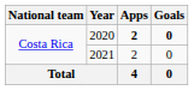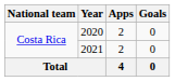2020 | Apps: bold -> normal
2020 | Goals: bold -> normal
